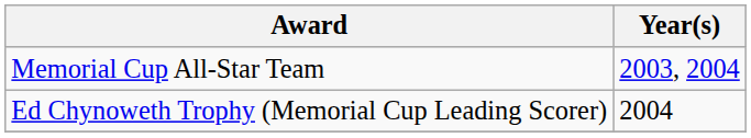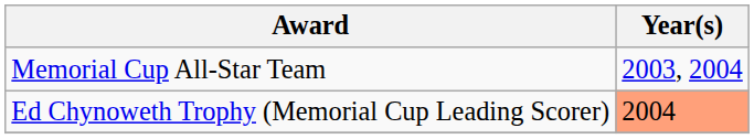Ed Chynoweth Trophy (Memorial Cup Leading Scorer) | Year(s): no background -> lightsalmon background
